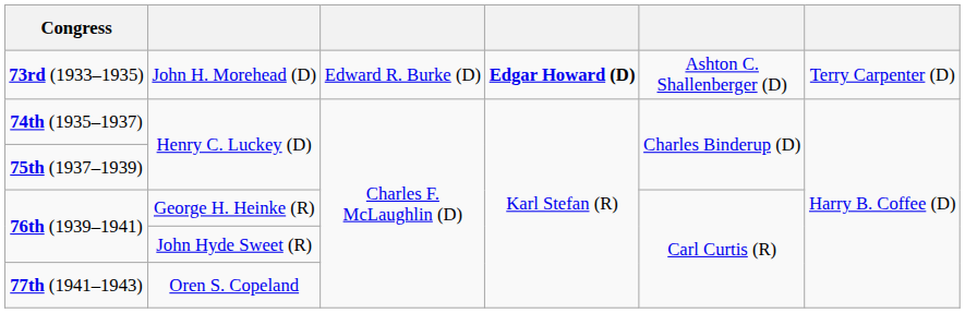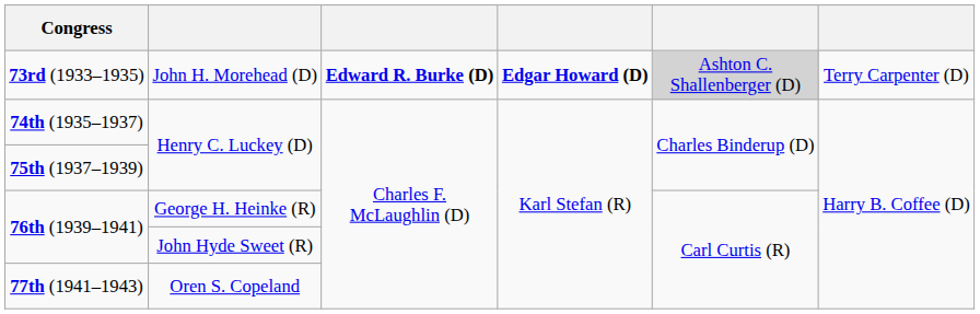73rd (1933–1935) | column 3: normal -> bold
73rd (1933–1935) | column 5: no background -> lightgrey background
